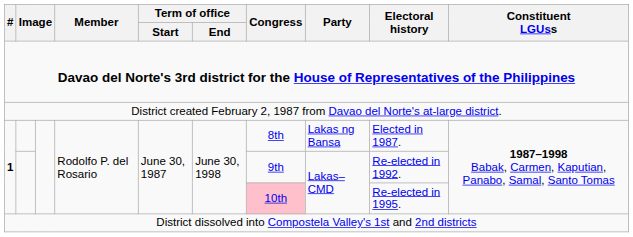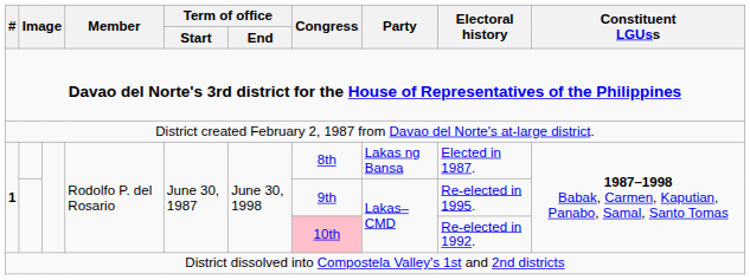row 6 | Electoral history: Re-elected in 1992. -> Re-elected in 1995.
row 7 | Electoral history: Re-elected in 1995. -> Re-elected in 1992.
